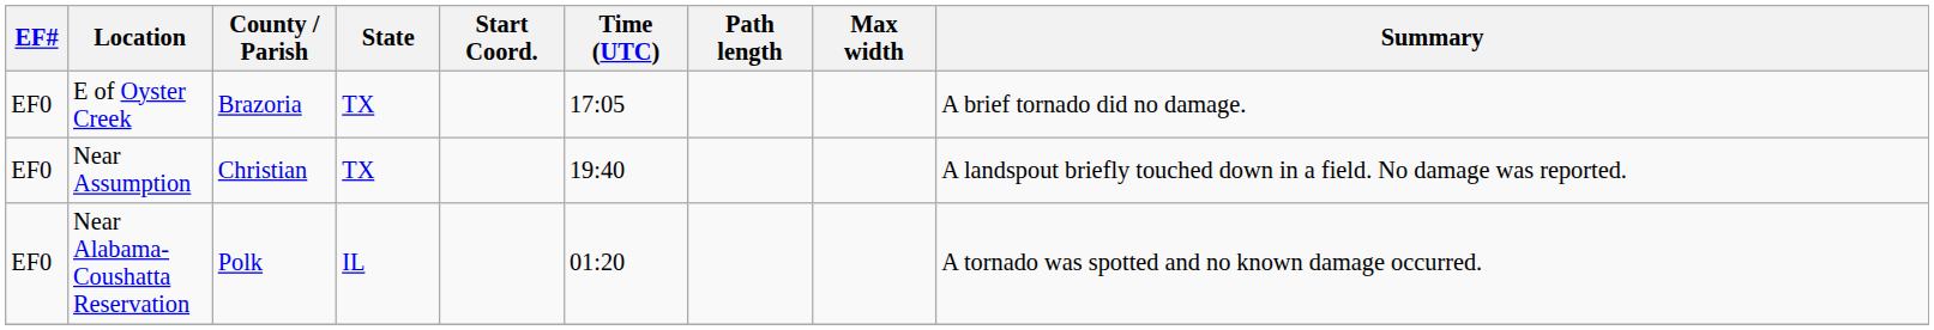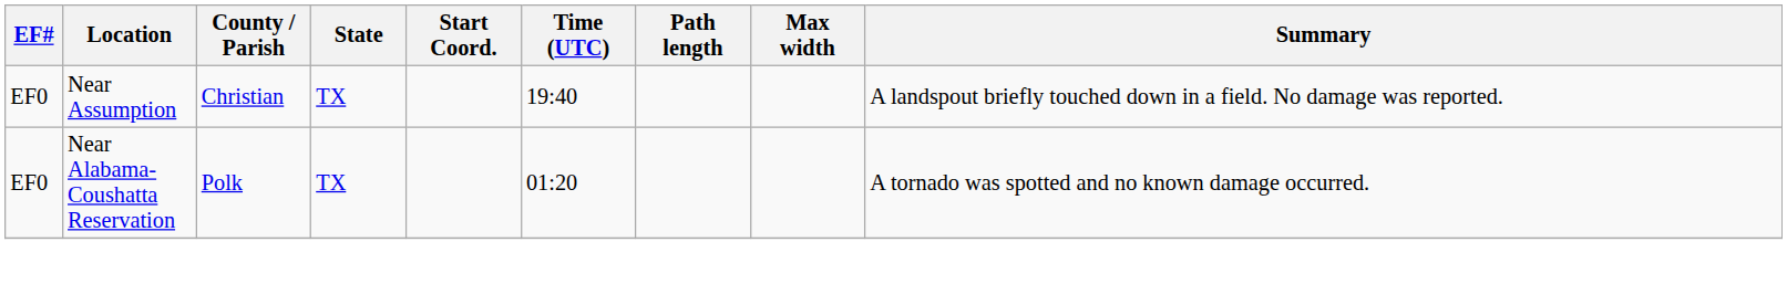- row: EF0 | E of Oyster Creek | Brazoria | TX | 17:05 | A brief tornado did no damage.
Near Alabama-Coushatta Reservation | State: IL -> TX
